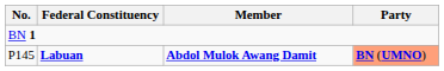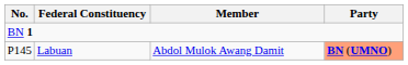P145 | Federal Constituency: bold -> normal
P145 | Member: bold -> normal
